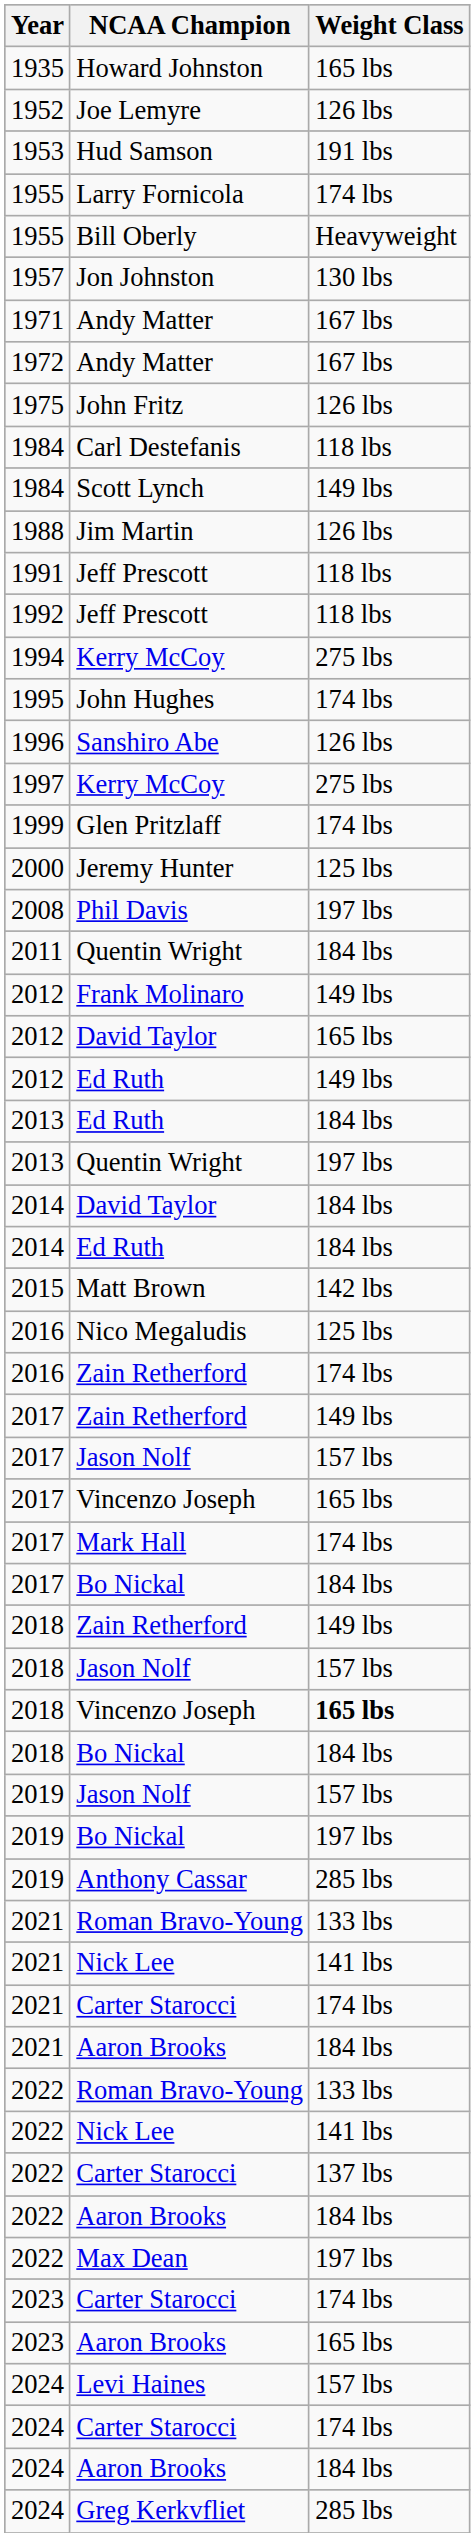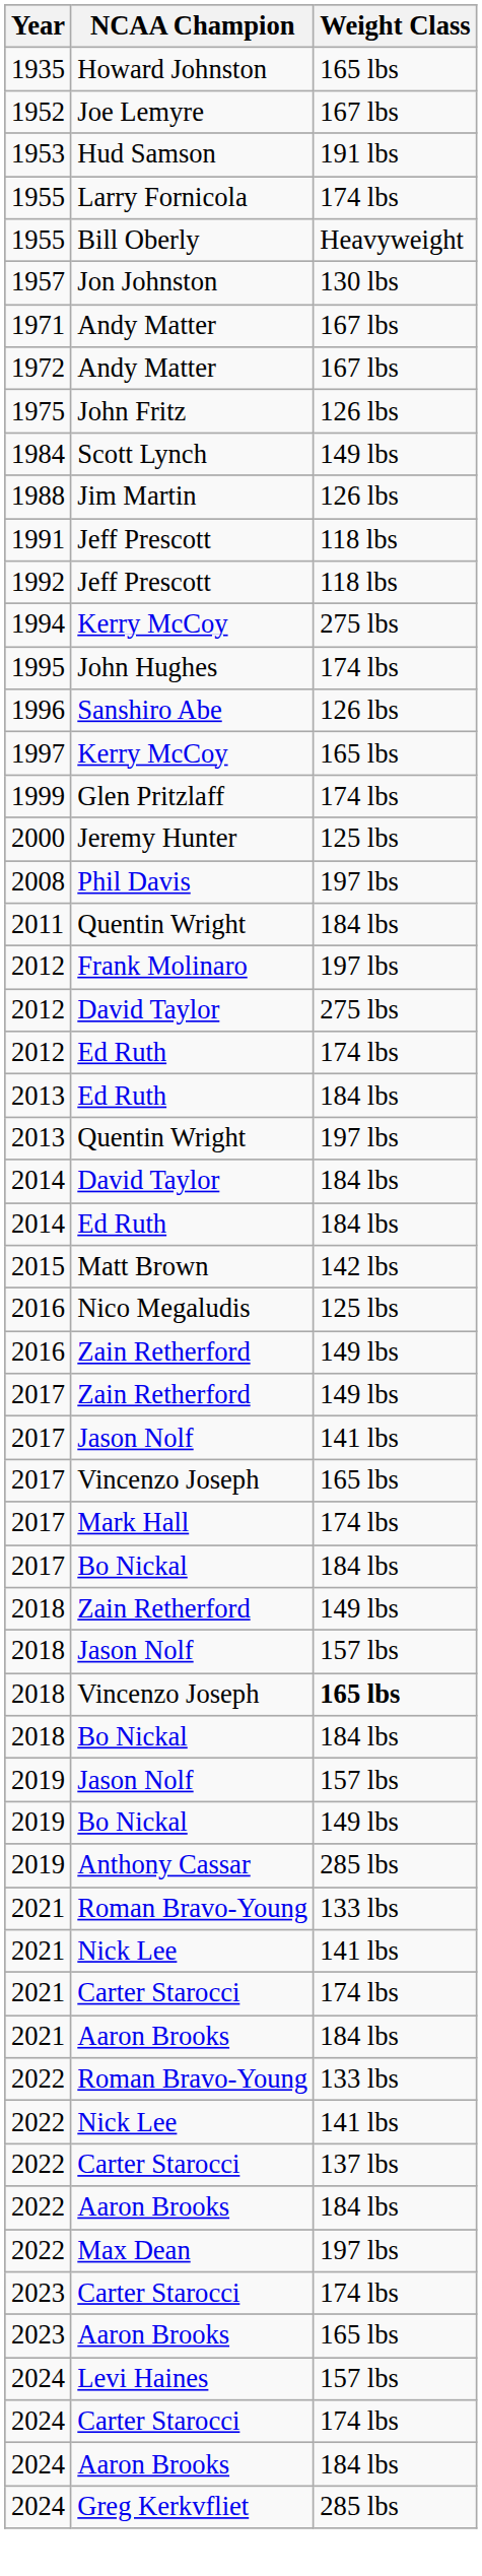Joe Lemyre | Weight Class: 126 lbs -> 167 lbs
- row: 1984 | Carl Destefanis | 118 lbs
1997 / Kerry McCoy | Weight Class: 275 lbs -> 165 lbs
Frank Molinaro | Weight Class: 149 lbs -> 197 lbs
2012 / David Taylor | Weight Class: 165 lbs -> 275 lbs
2012 / Ed Ruth | Weight Class: 149 lbs -> 174 lbs
2016 / Zain Retherford | Weight Class: 174 lbs -> 149 lbs
2017 / Jason Nolf | Weight Class: 157 lbs -> 141 lbs
2019 / Bo Nickal | Weight Class: 197 lbs -> 149 lbs
